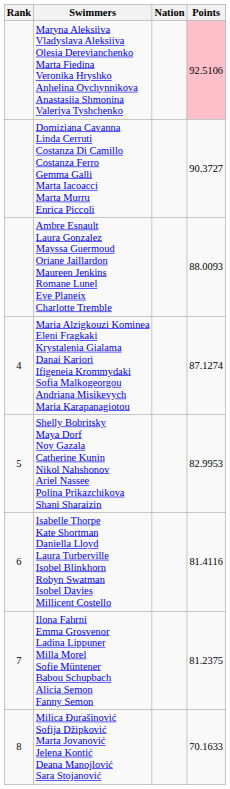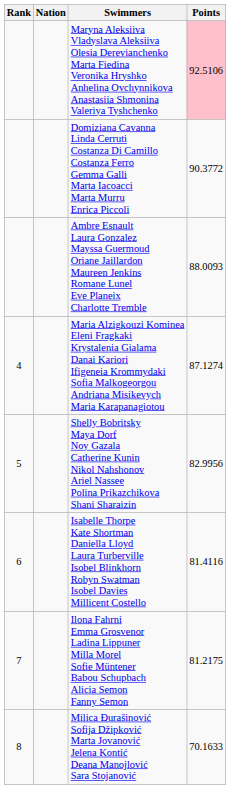columns swapped: Nation <-> Swimmers
row 3 | Points: 90.3727 -> 90.3772
row 6 | Points: 82.9953 -> 82.9956
row 8 | Points: 81.2375 -> 81.2175
